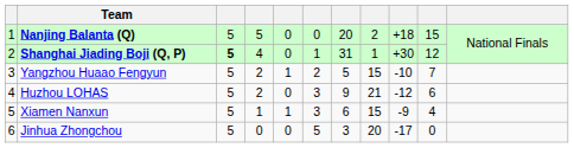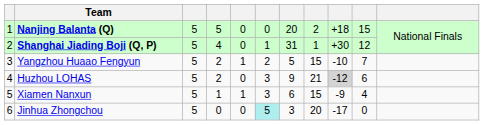Shanghai Jiading Boji (Q, P) | column 3: bold -> normal
Huzhou LOHAS | column 9: no background -> lightgrey background
Jinhua Zhongchou | column 6: no background -> paleturquoise background
